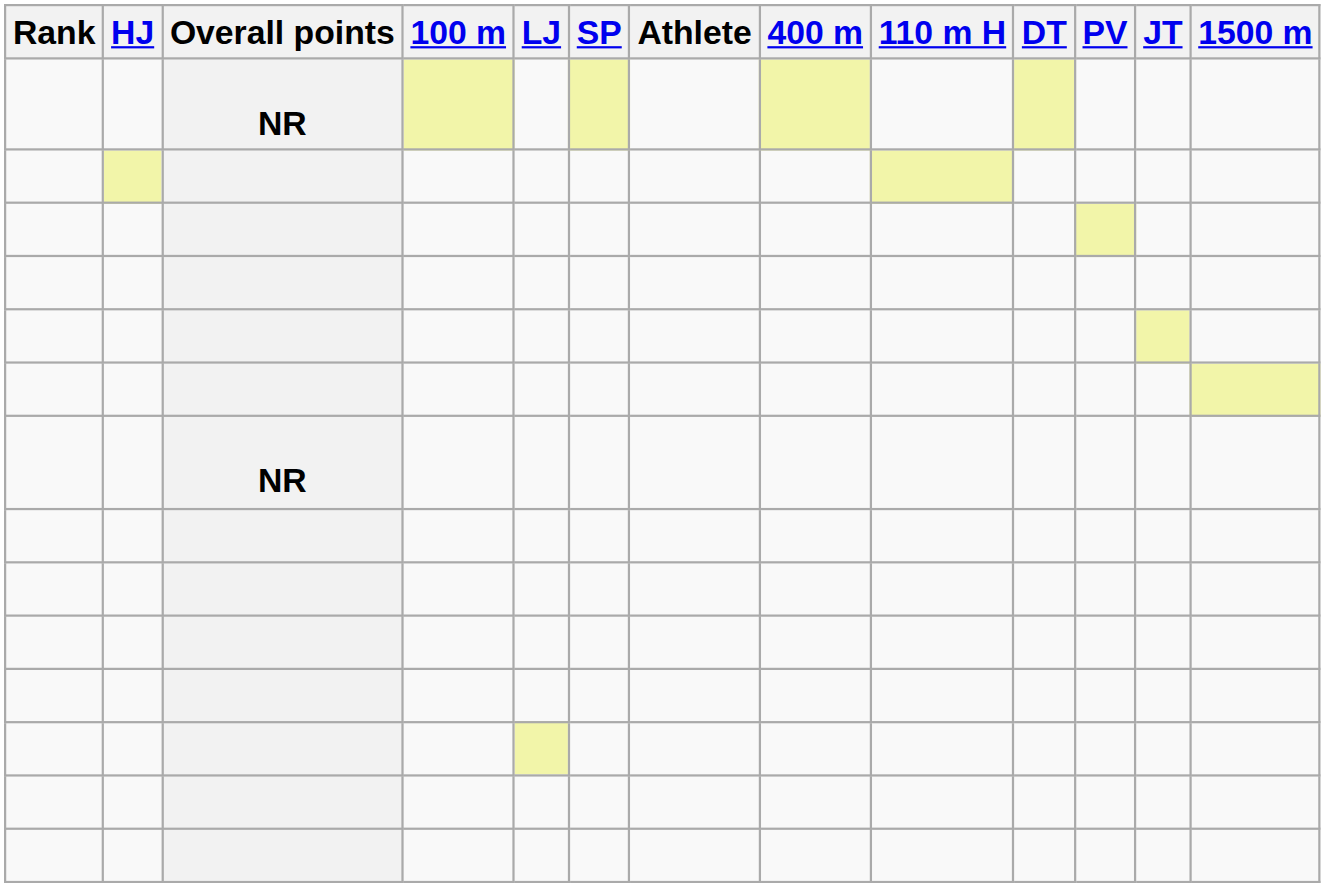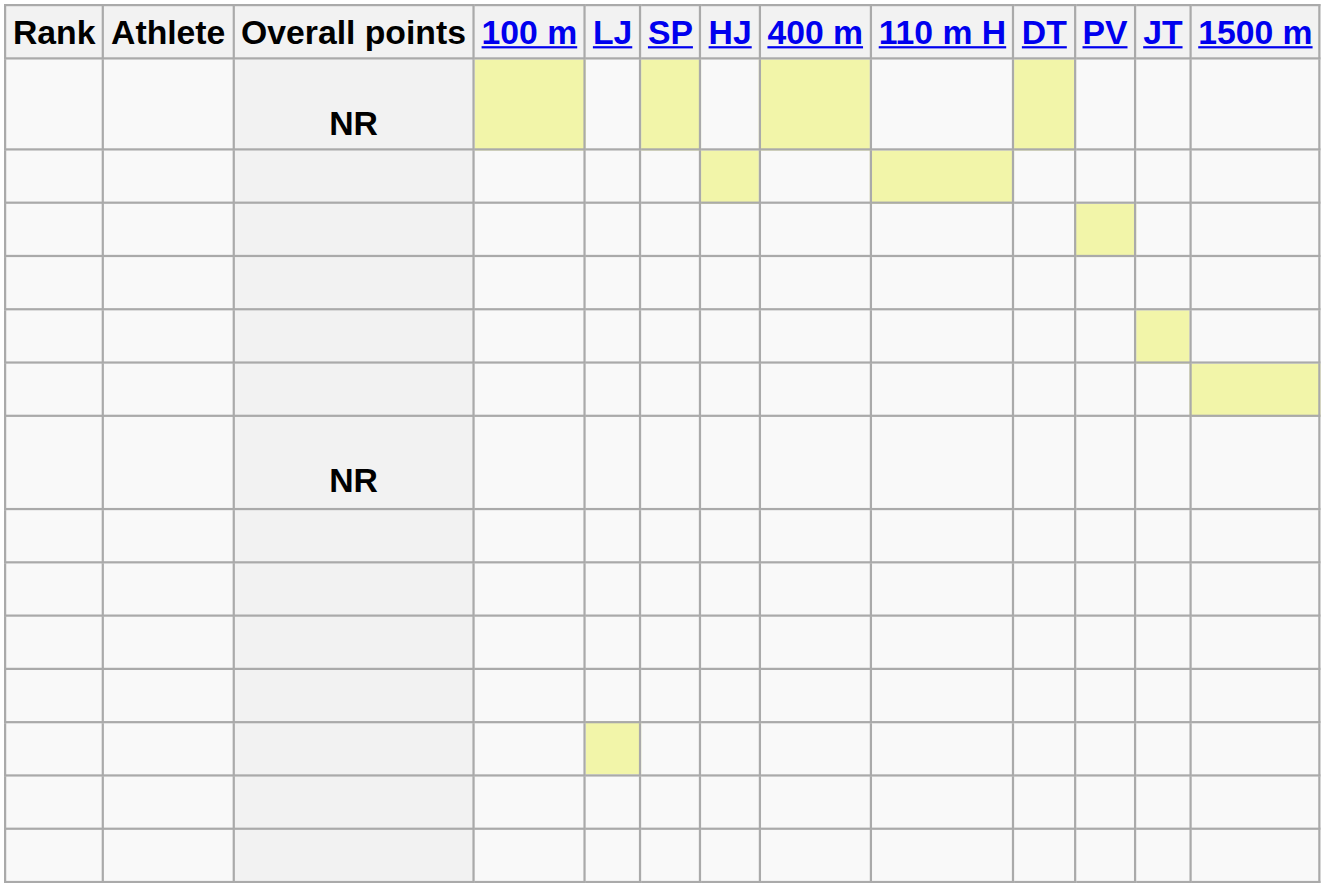columns swapped: Athlete <-> HJ
